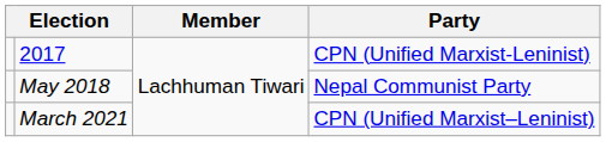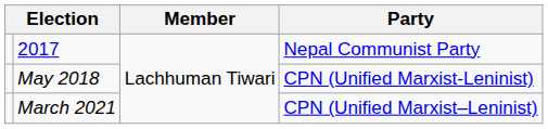2017 | Party: CPN (Unified Marxist-Leninist) -> Nepal Communist Party
May 2018 | Party: Nepal Communist Party -> CPN (Unified Marxist-Leninist)
